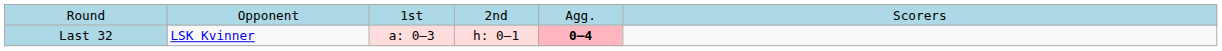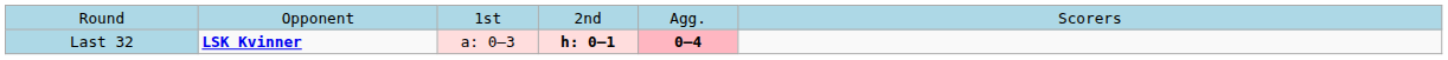Last 32 | column 2: normal -> bold
Last 32 | column 4: normal -> bold
